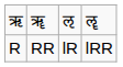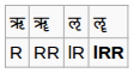RR | column 4: normal -> bold
